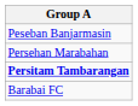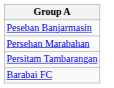row 4 | column 1: bold -> normal
